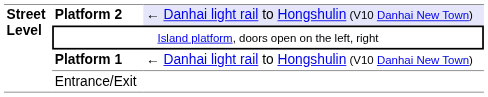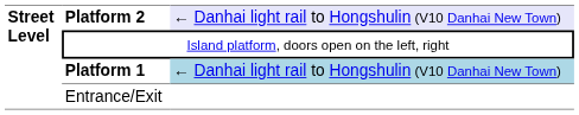Platform 1 | column 3: no background -> lightblue background
